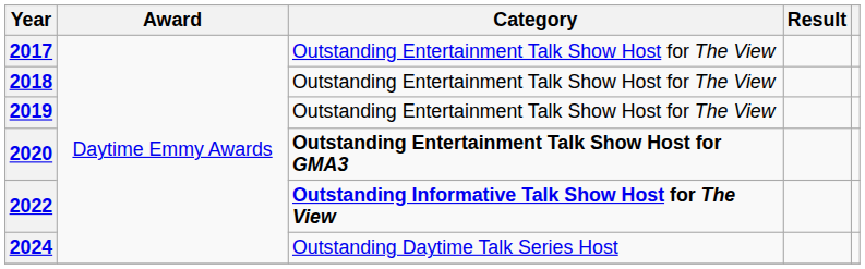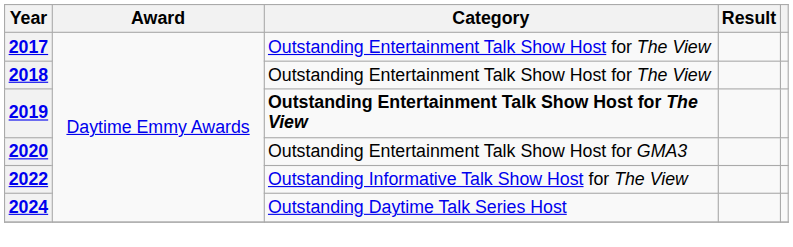2019 | Category: normal -> bold
2020 | Category: bold -> normal
2022 | Category: bold -> normal
